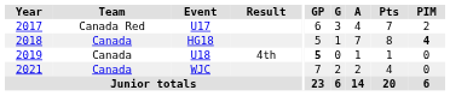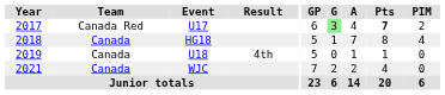U17 | G: no background -> lightgreen background
U17 | Pts: normal -> bold
HG18 | PIM: bold -> normal
U18 | GP: bold -> normal
